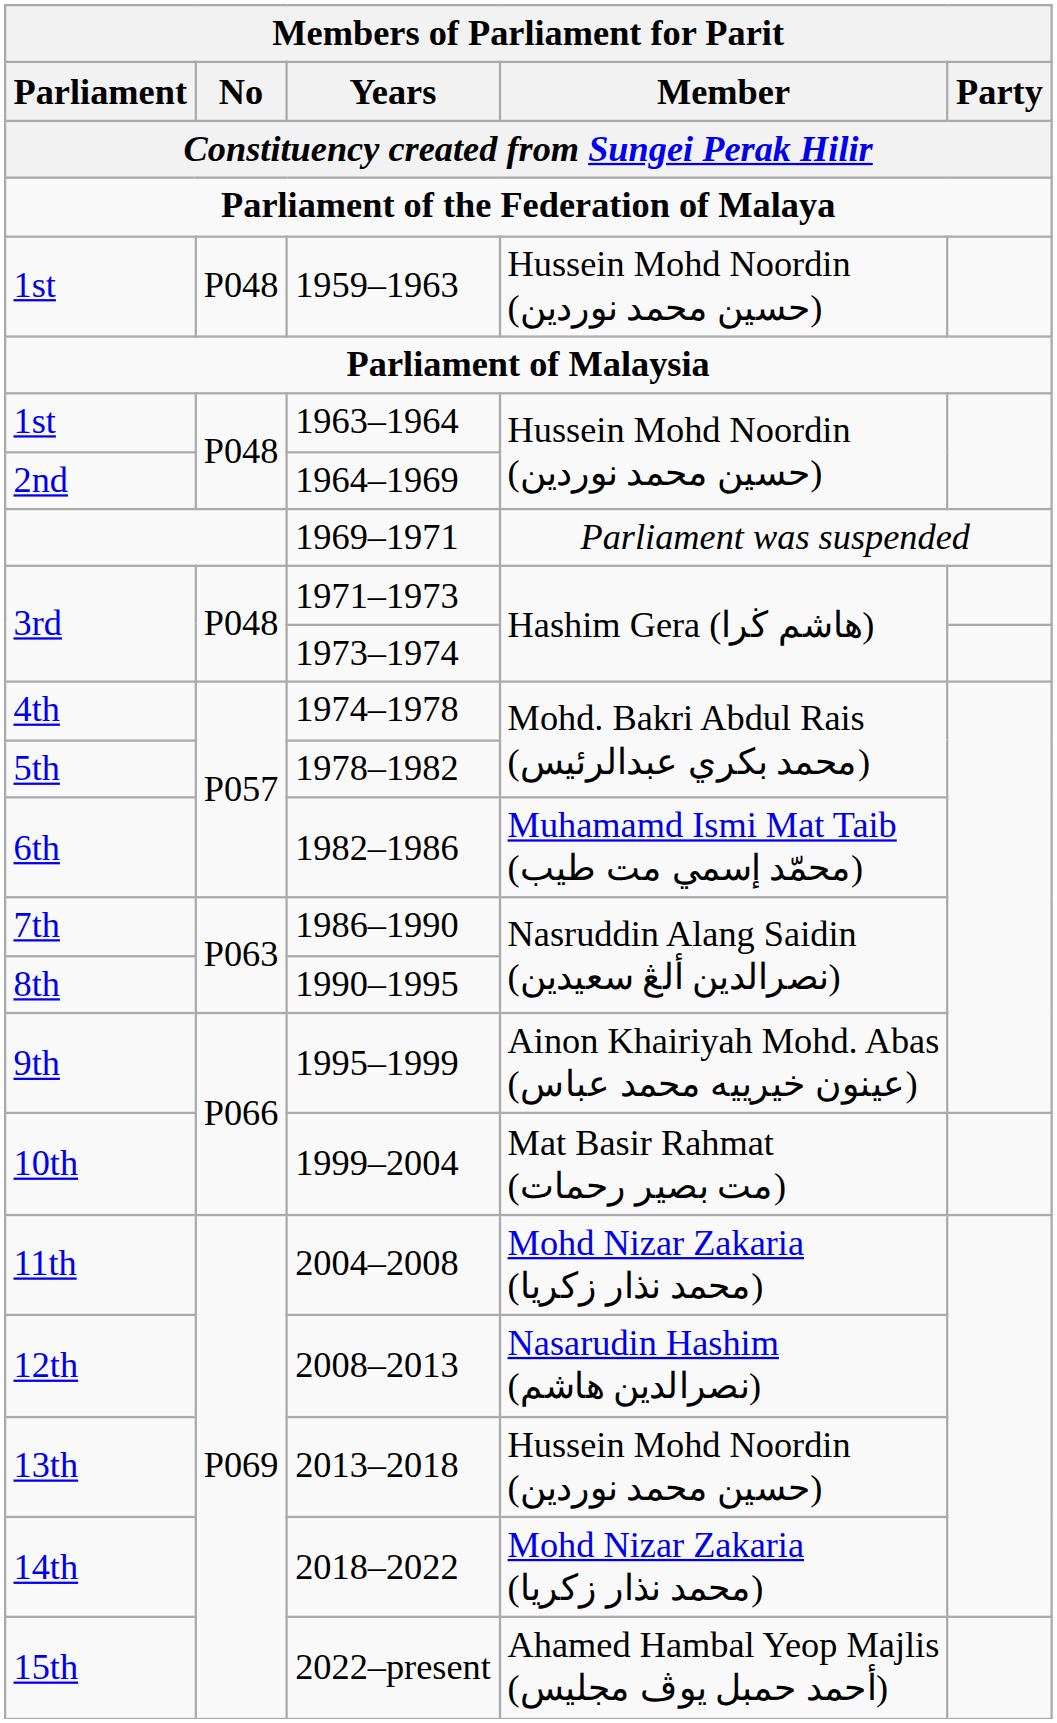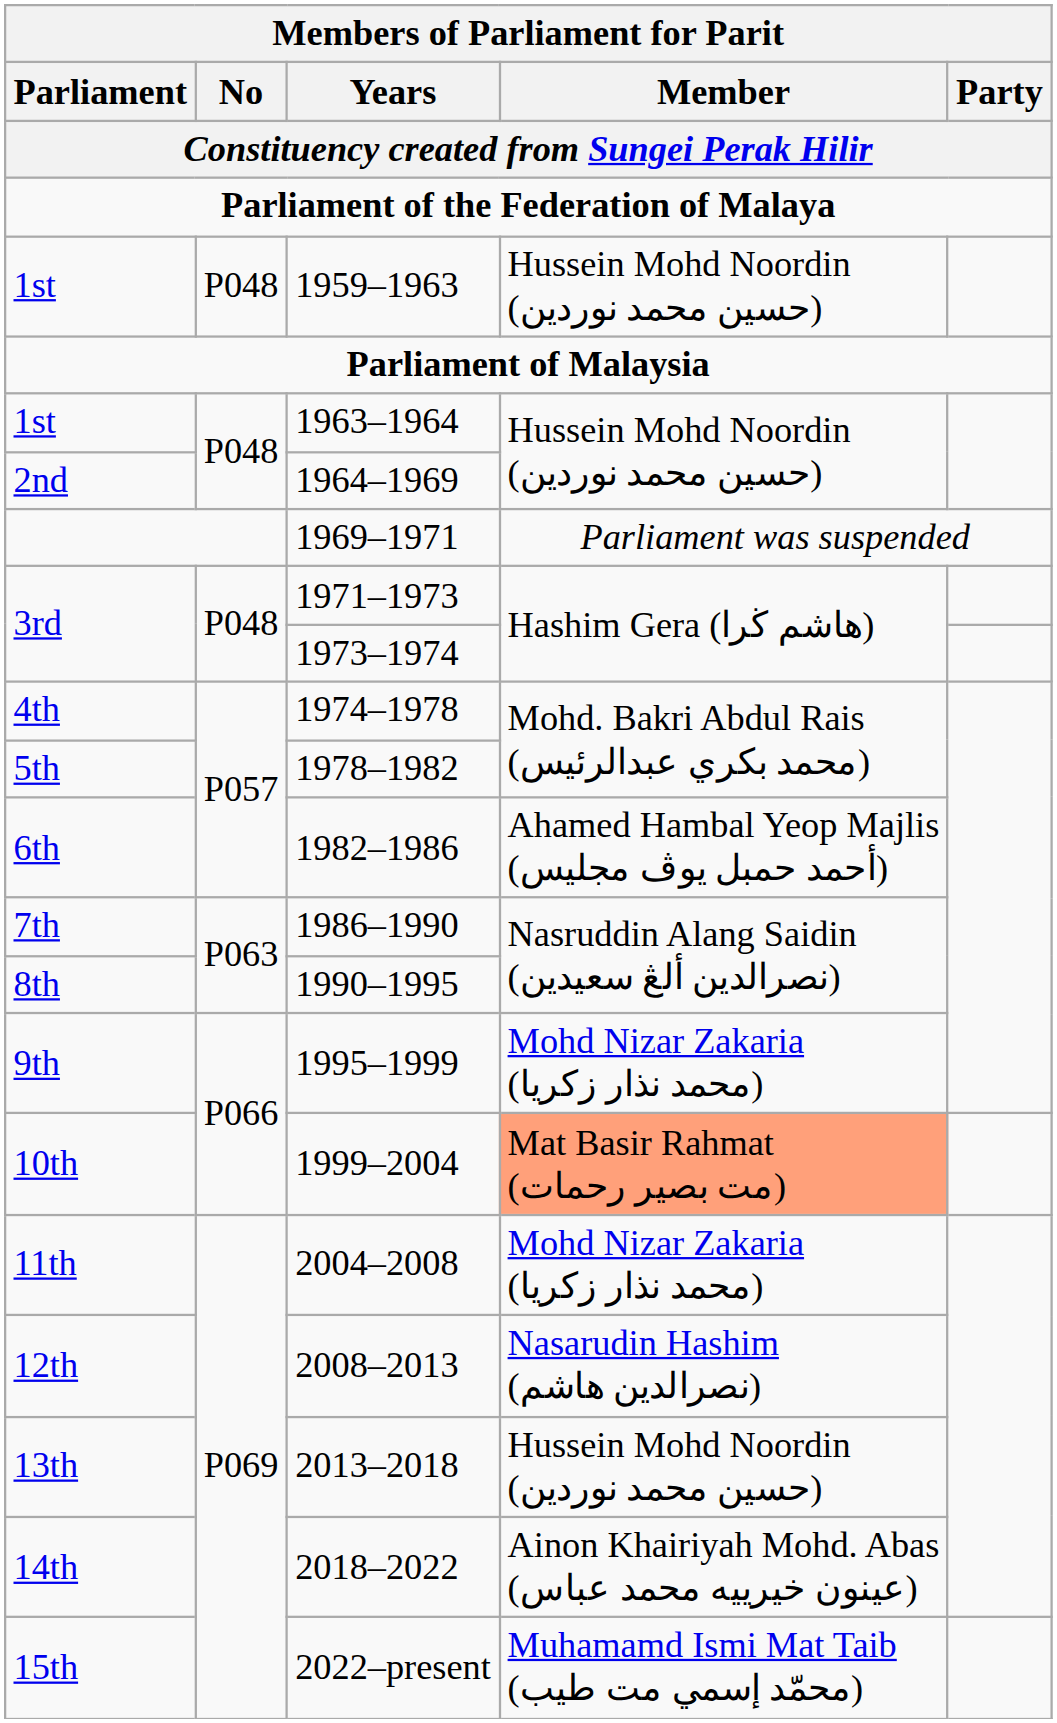6th | Member: Muhamamd Ismi Mat Taib (محمّد إسمي مت طيب) -> Ahamed Hambal Yeop Majlis (أحمد حمبل يوڤ مجليس)
9th | Member: Ainon Khairiyah Mohd. Abas (عينون خيرييه محمد عباس) -> Mohd Nizar Zakaria (محمد نذار زكريا)
10th | Member: no background -> lightsalmon background
14th | Member: Mohd Nizar Zakaria (محمد نذار زكريا) -> Ainon Khairiyah Mohd. Abas (عينون خيرييه محمد عباس)
15th | Member: Ahamed Hambal Yeop Majlis (أحمد حمبل يوڤ مجليس) -> Muhamamd Ismi Mat Taib (محمّد إسمي مت طيب)
